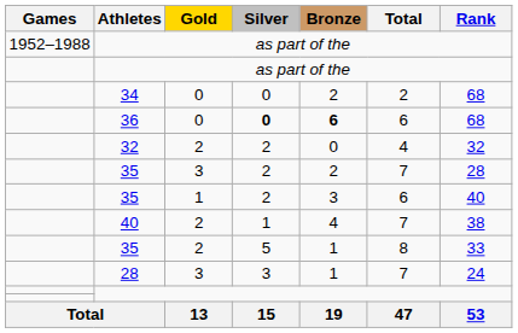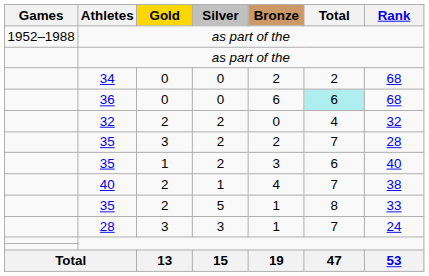36 | Silver: bold -> normal
36 | Bronze: bold -> normal
36 | Total: no background -> paleturquoise background
